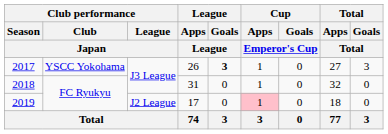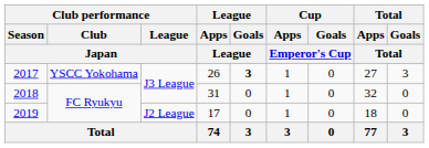2019 | Cup / Apps / Emperor's Cup: pink background -> no background
